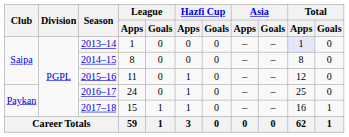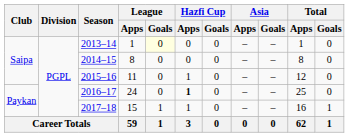2013–14 | League / Goals: no background -> lightyellow background
2013–14 | Total / Apps: lavender background -> no background
2016–17 | Hazfi Cup / Apps: normal -> bold
